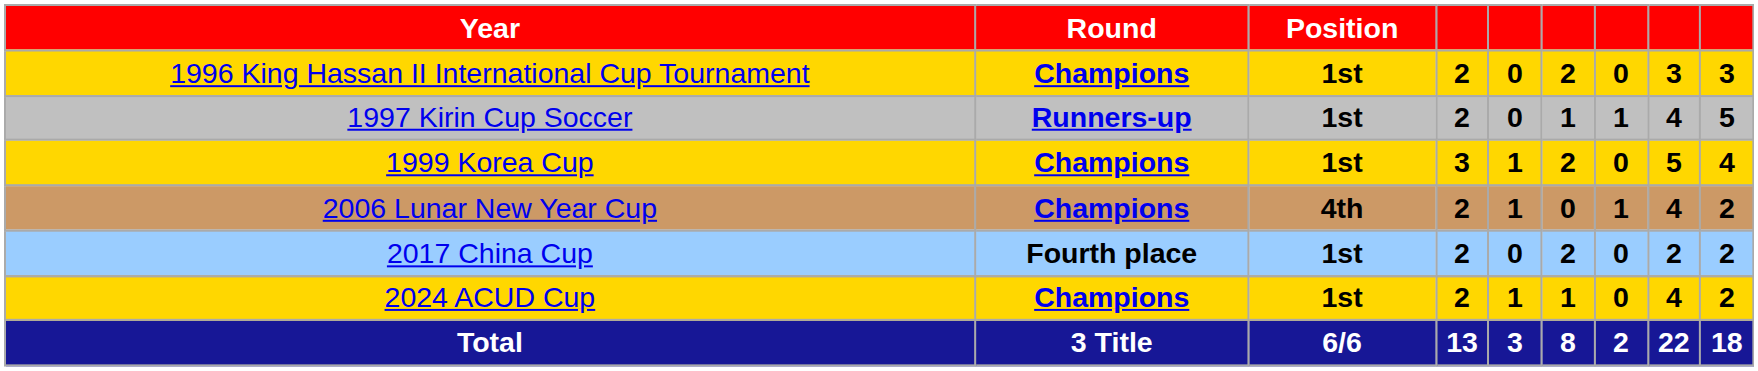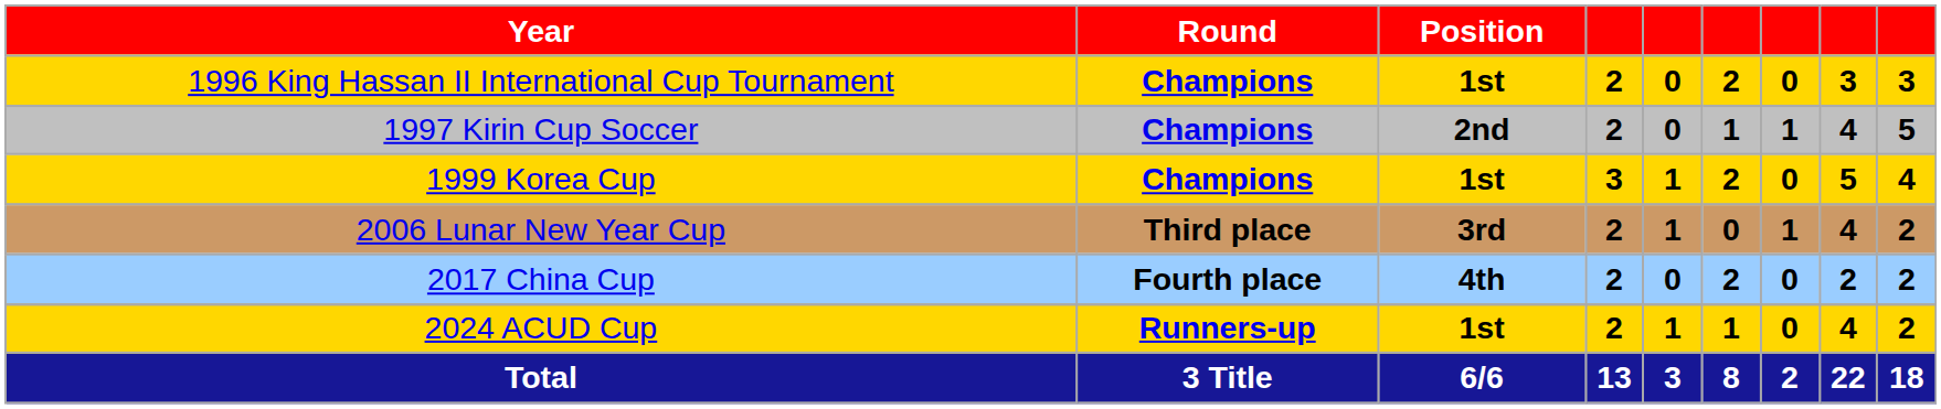1997 Kirin Cup Soccer | Round: Runners-up -> Champions
1997 Kirin Cup Soccer | Position: 1st -> 2nd
2006 Lunar New Year Cup | Round: Champions -> Third place
2006 Lunar New Year Cup | Position: 4th -> 3rd
2017 China Cup | Position: 1st -> 4th
2024 ACUD Cup | Round: Champions -> Runners-up
